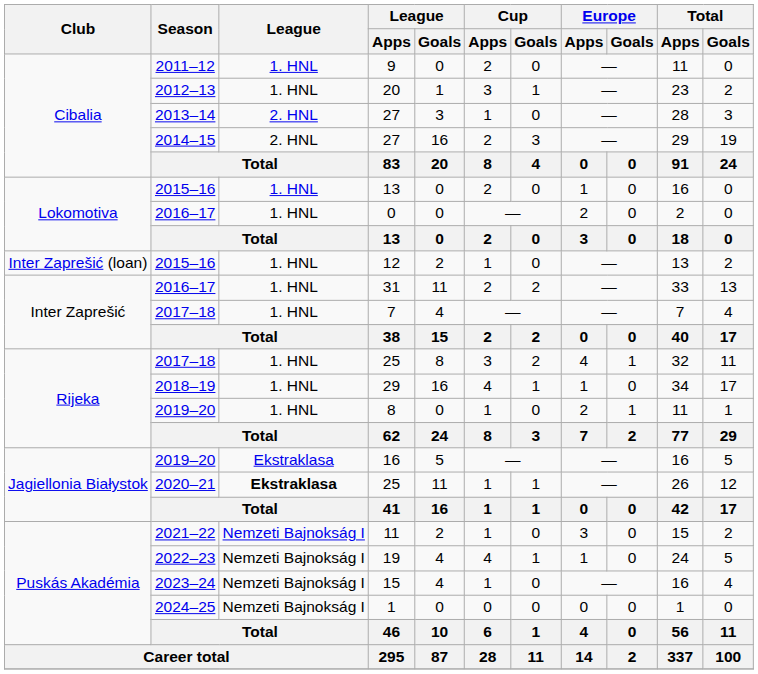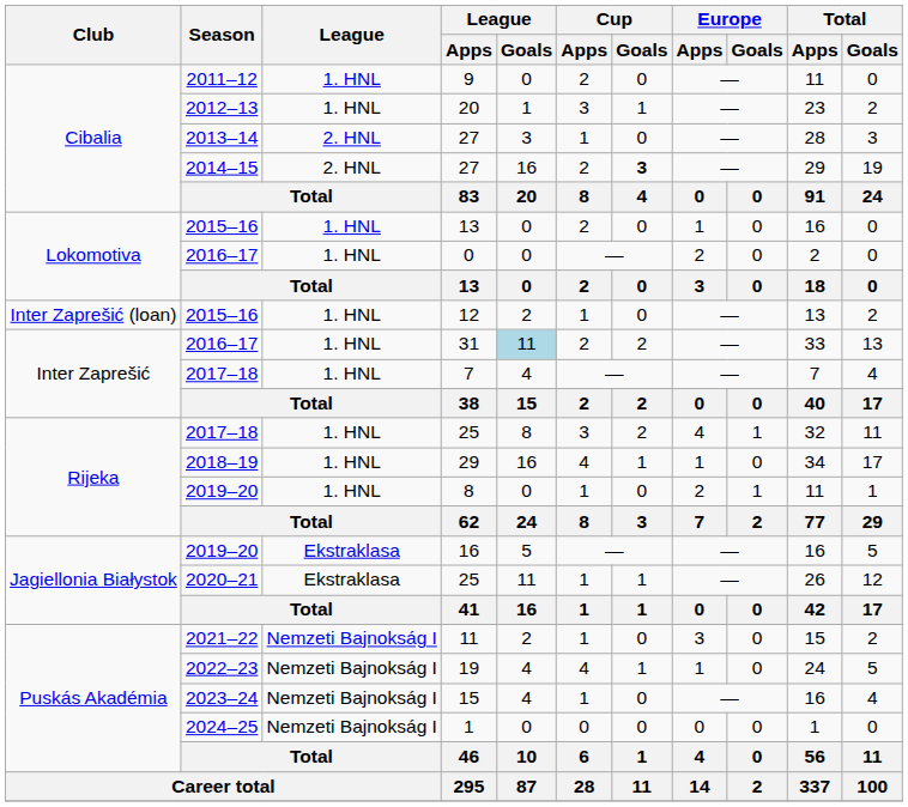2014–15 / 27 | Cup / Goals: normal -> bold
31 | League / Goals: no background -> lightblue background
2020–21 / 25 | League: bold -> normal
